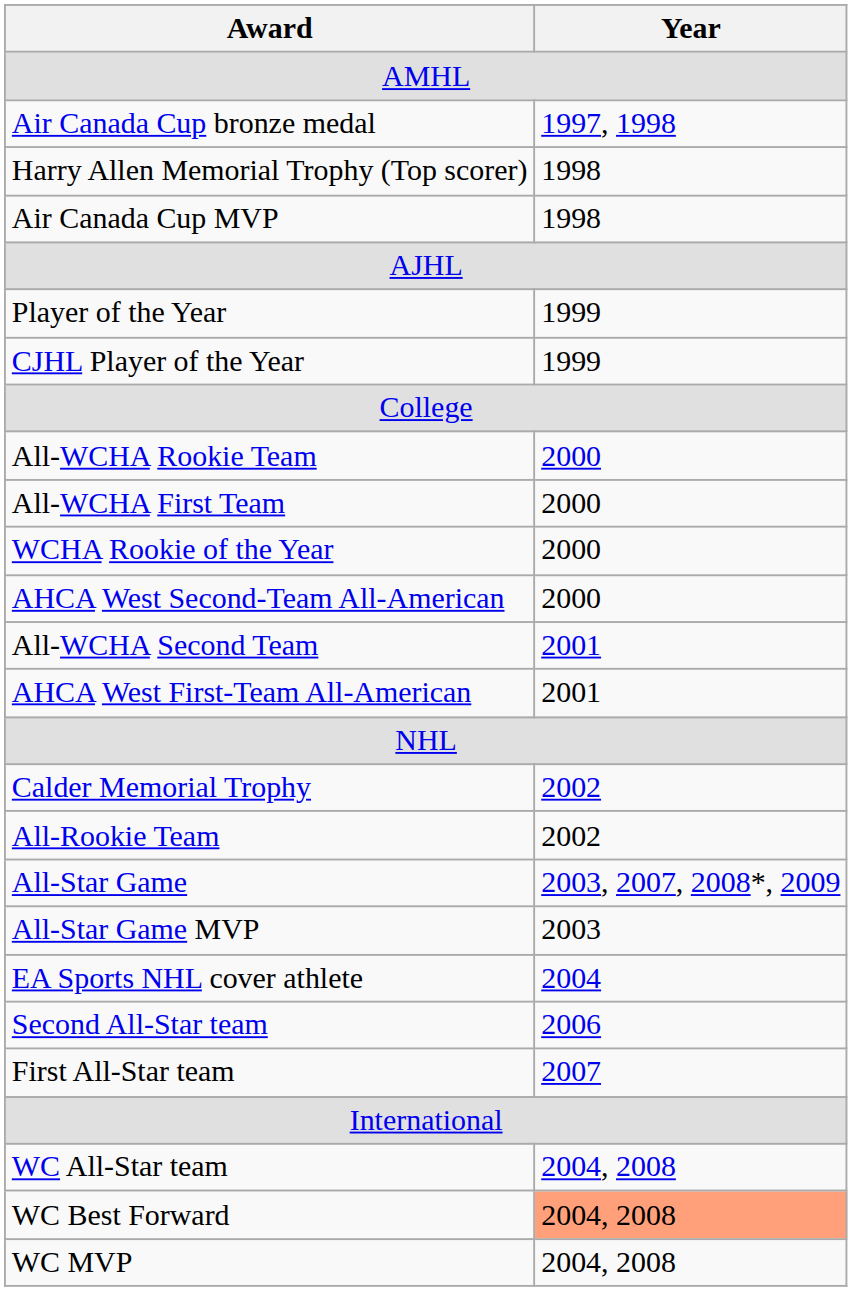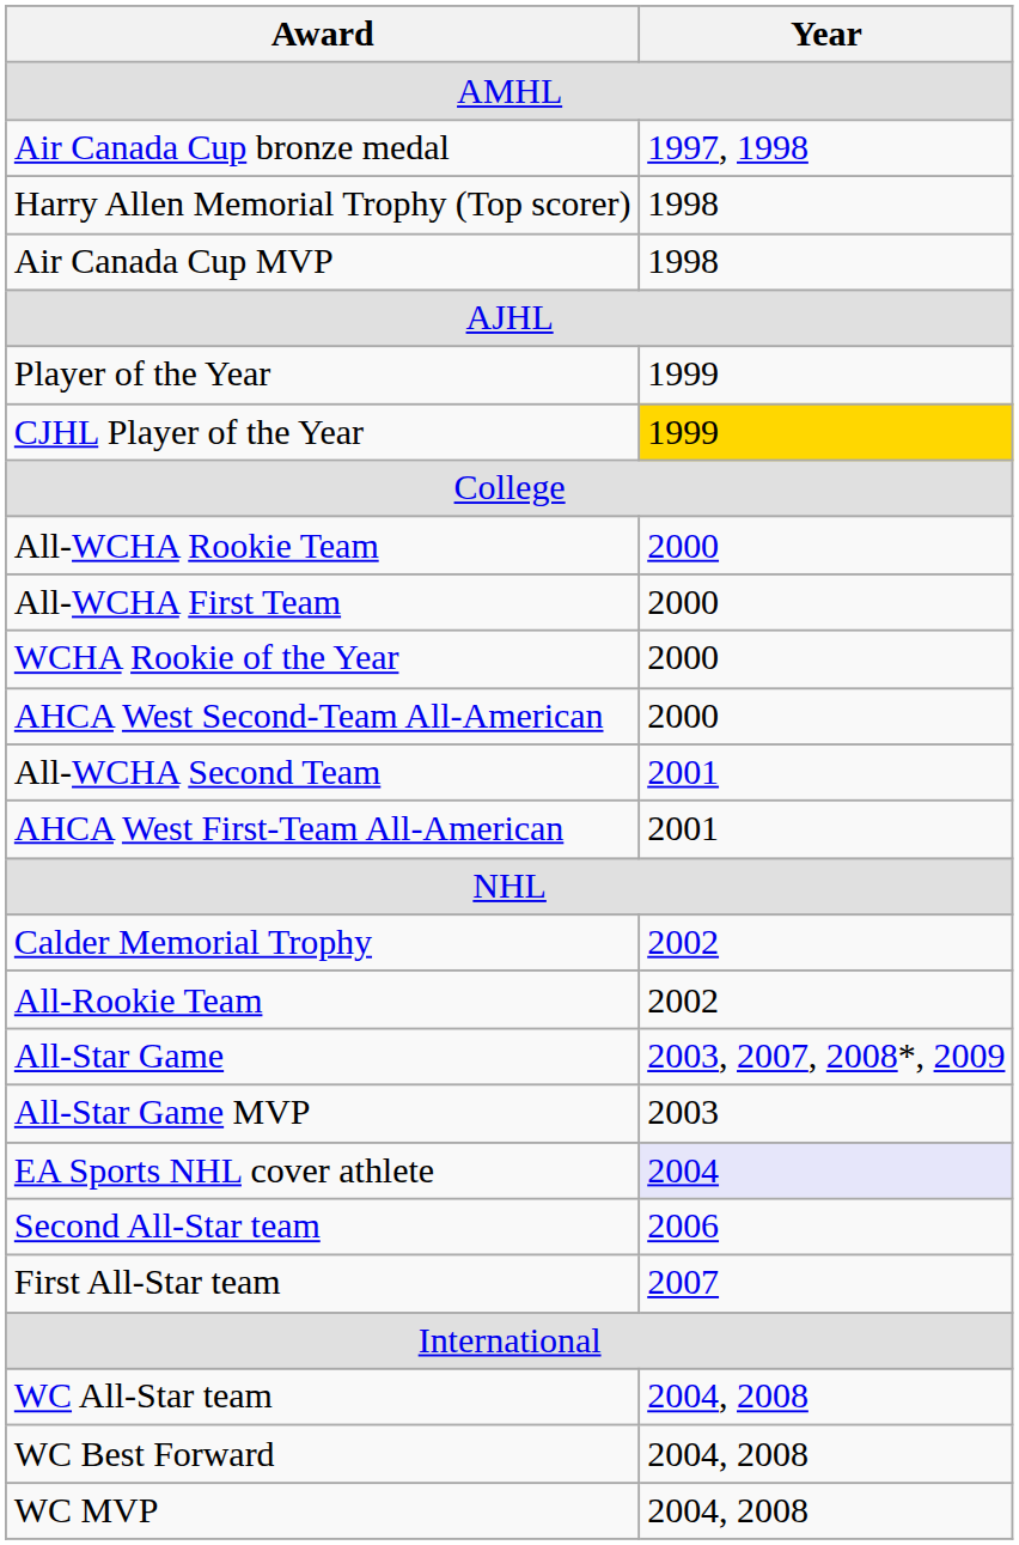CJHL Player of the Year | Year: no background -> gold background
EA Sports NHL cover athlete | Year: no background -> lavender background
WC Best Forward | Year: lightsalmon background -> no background
